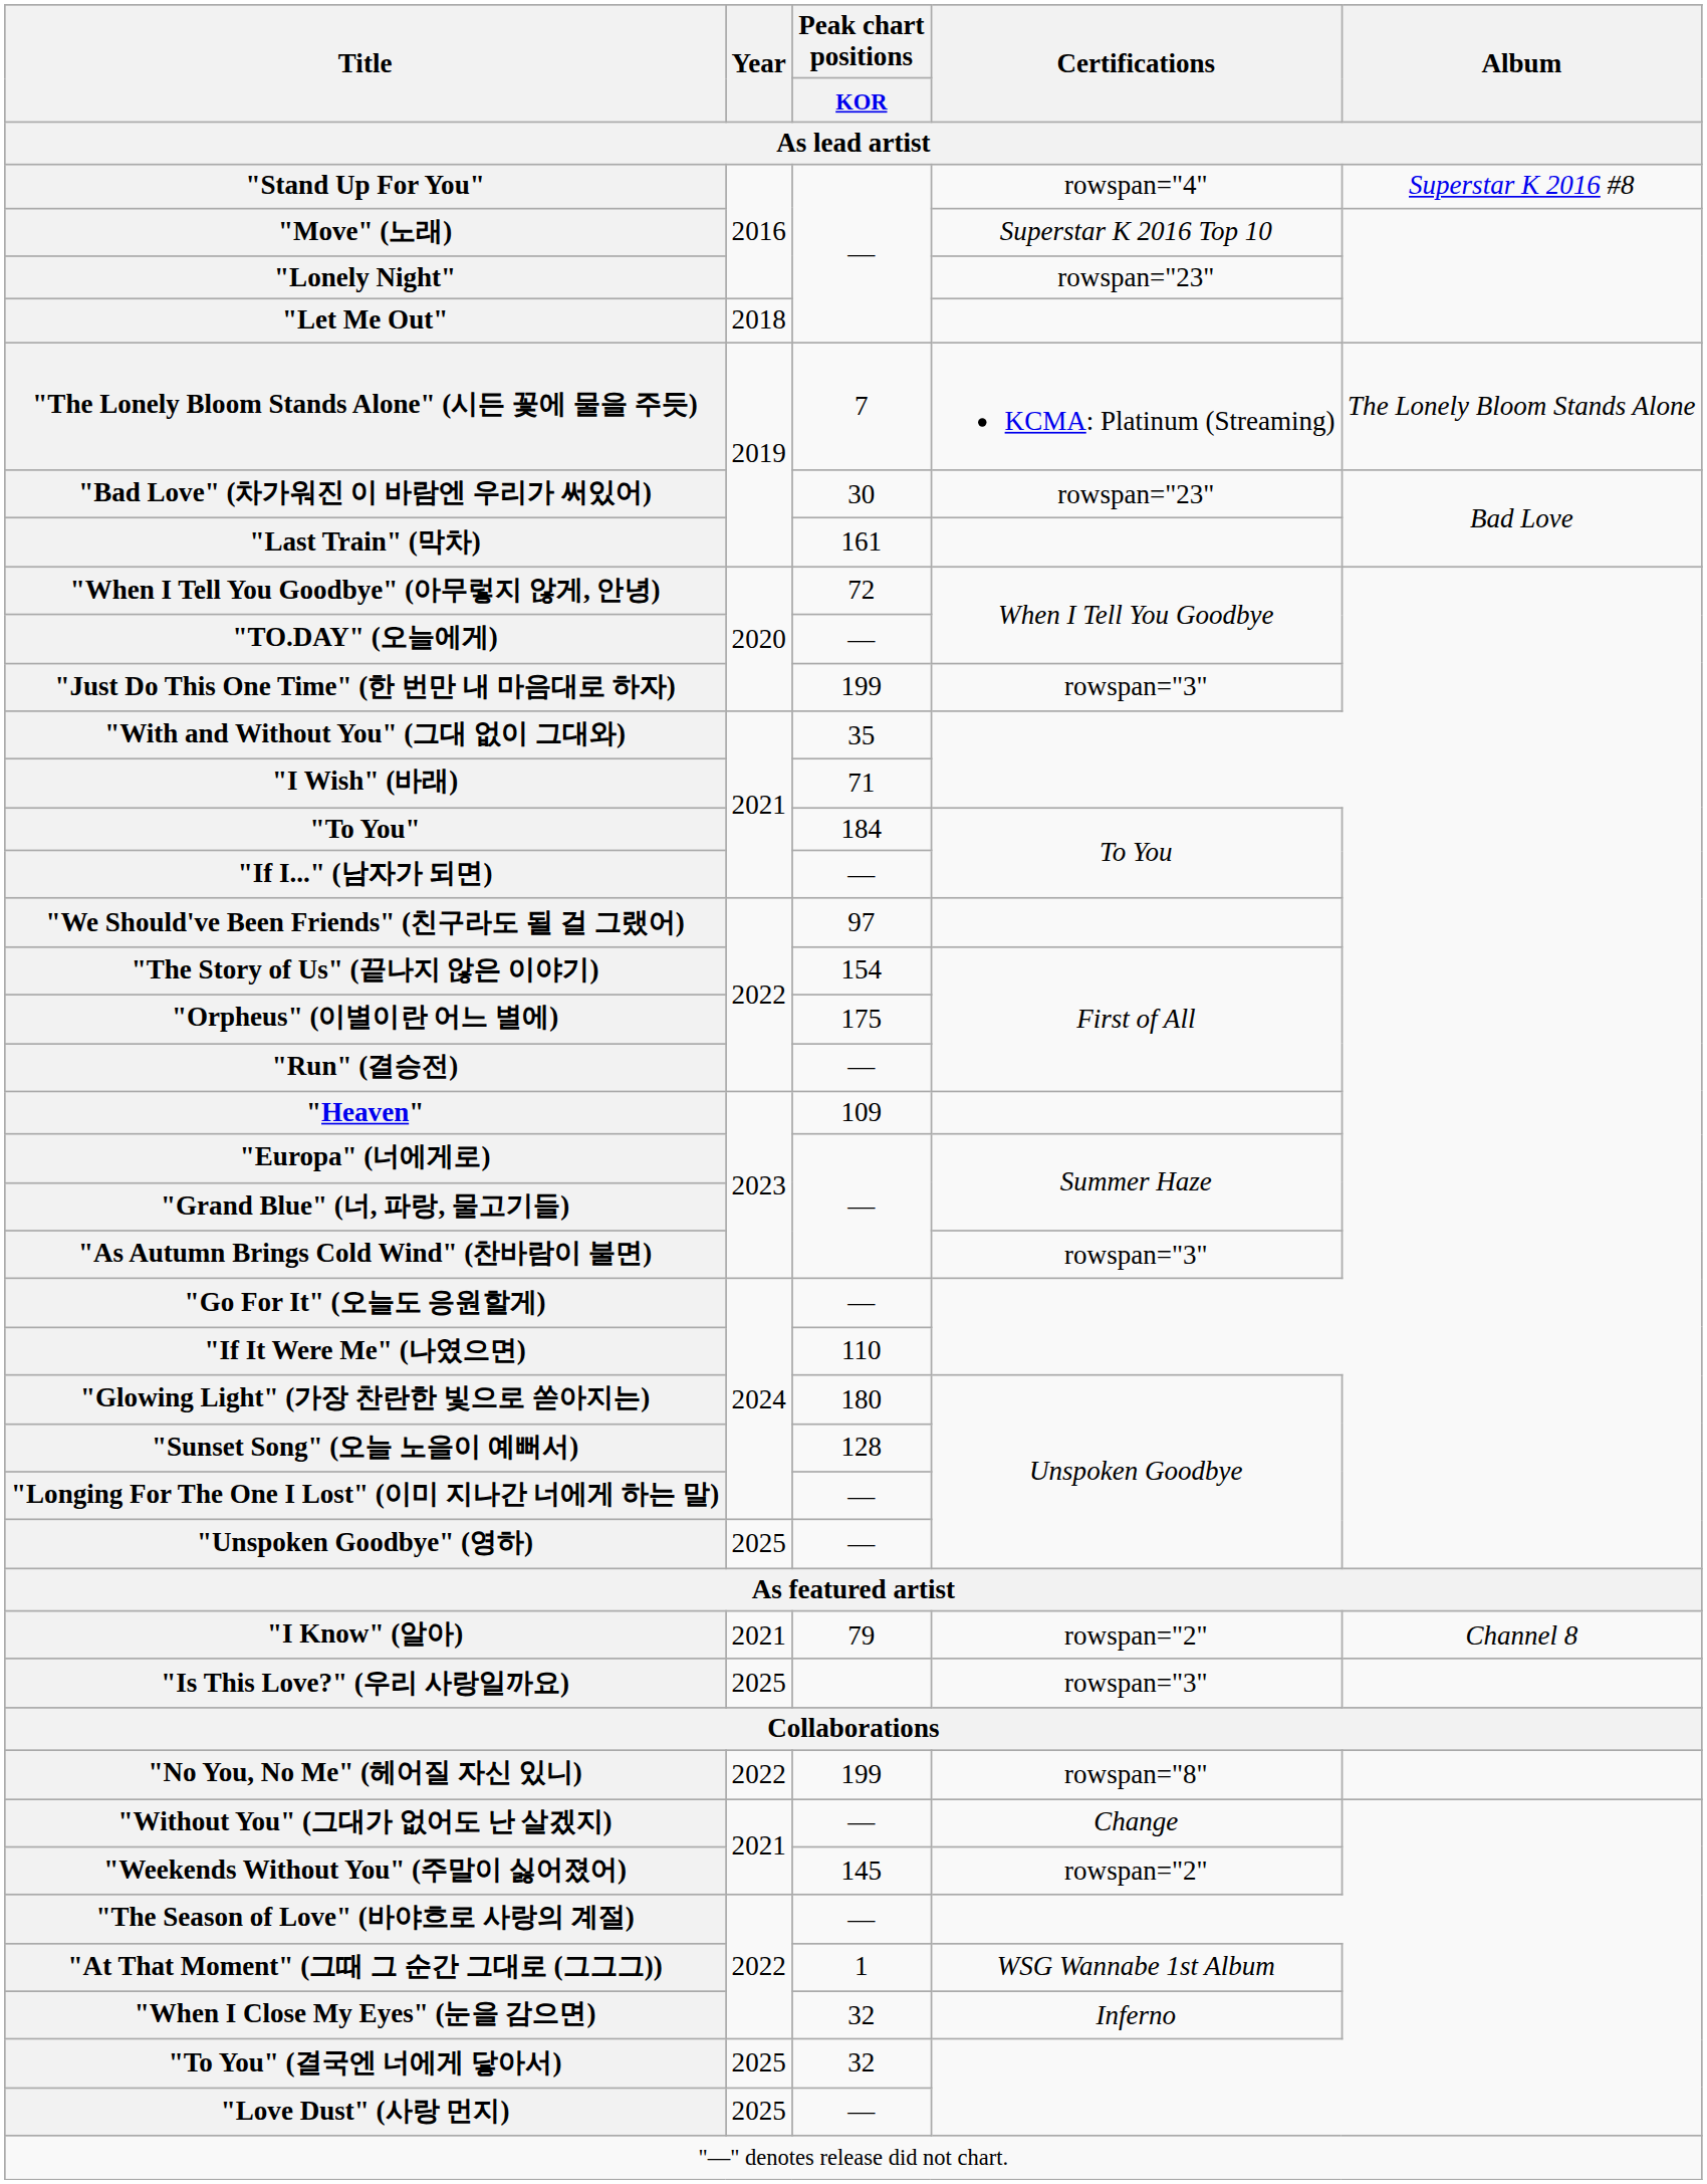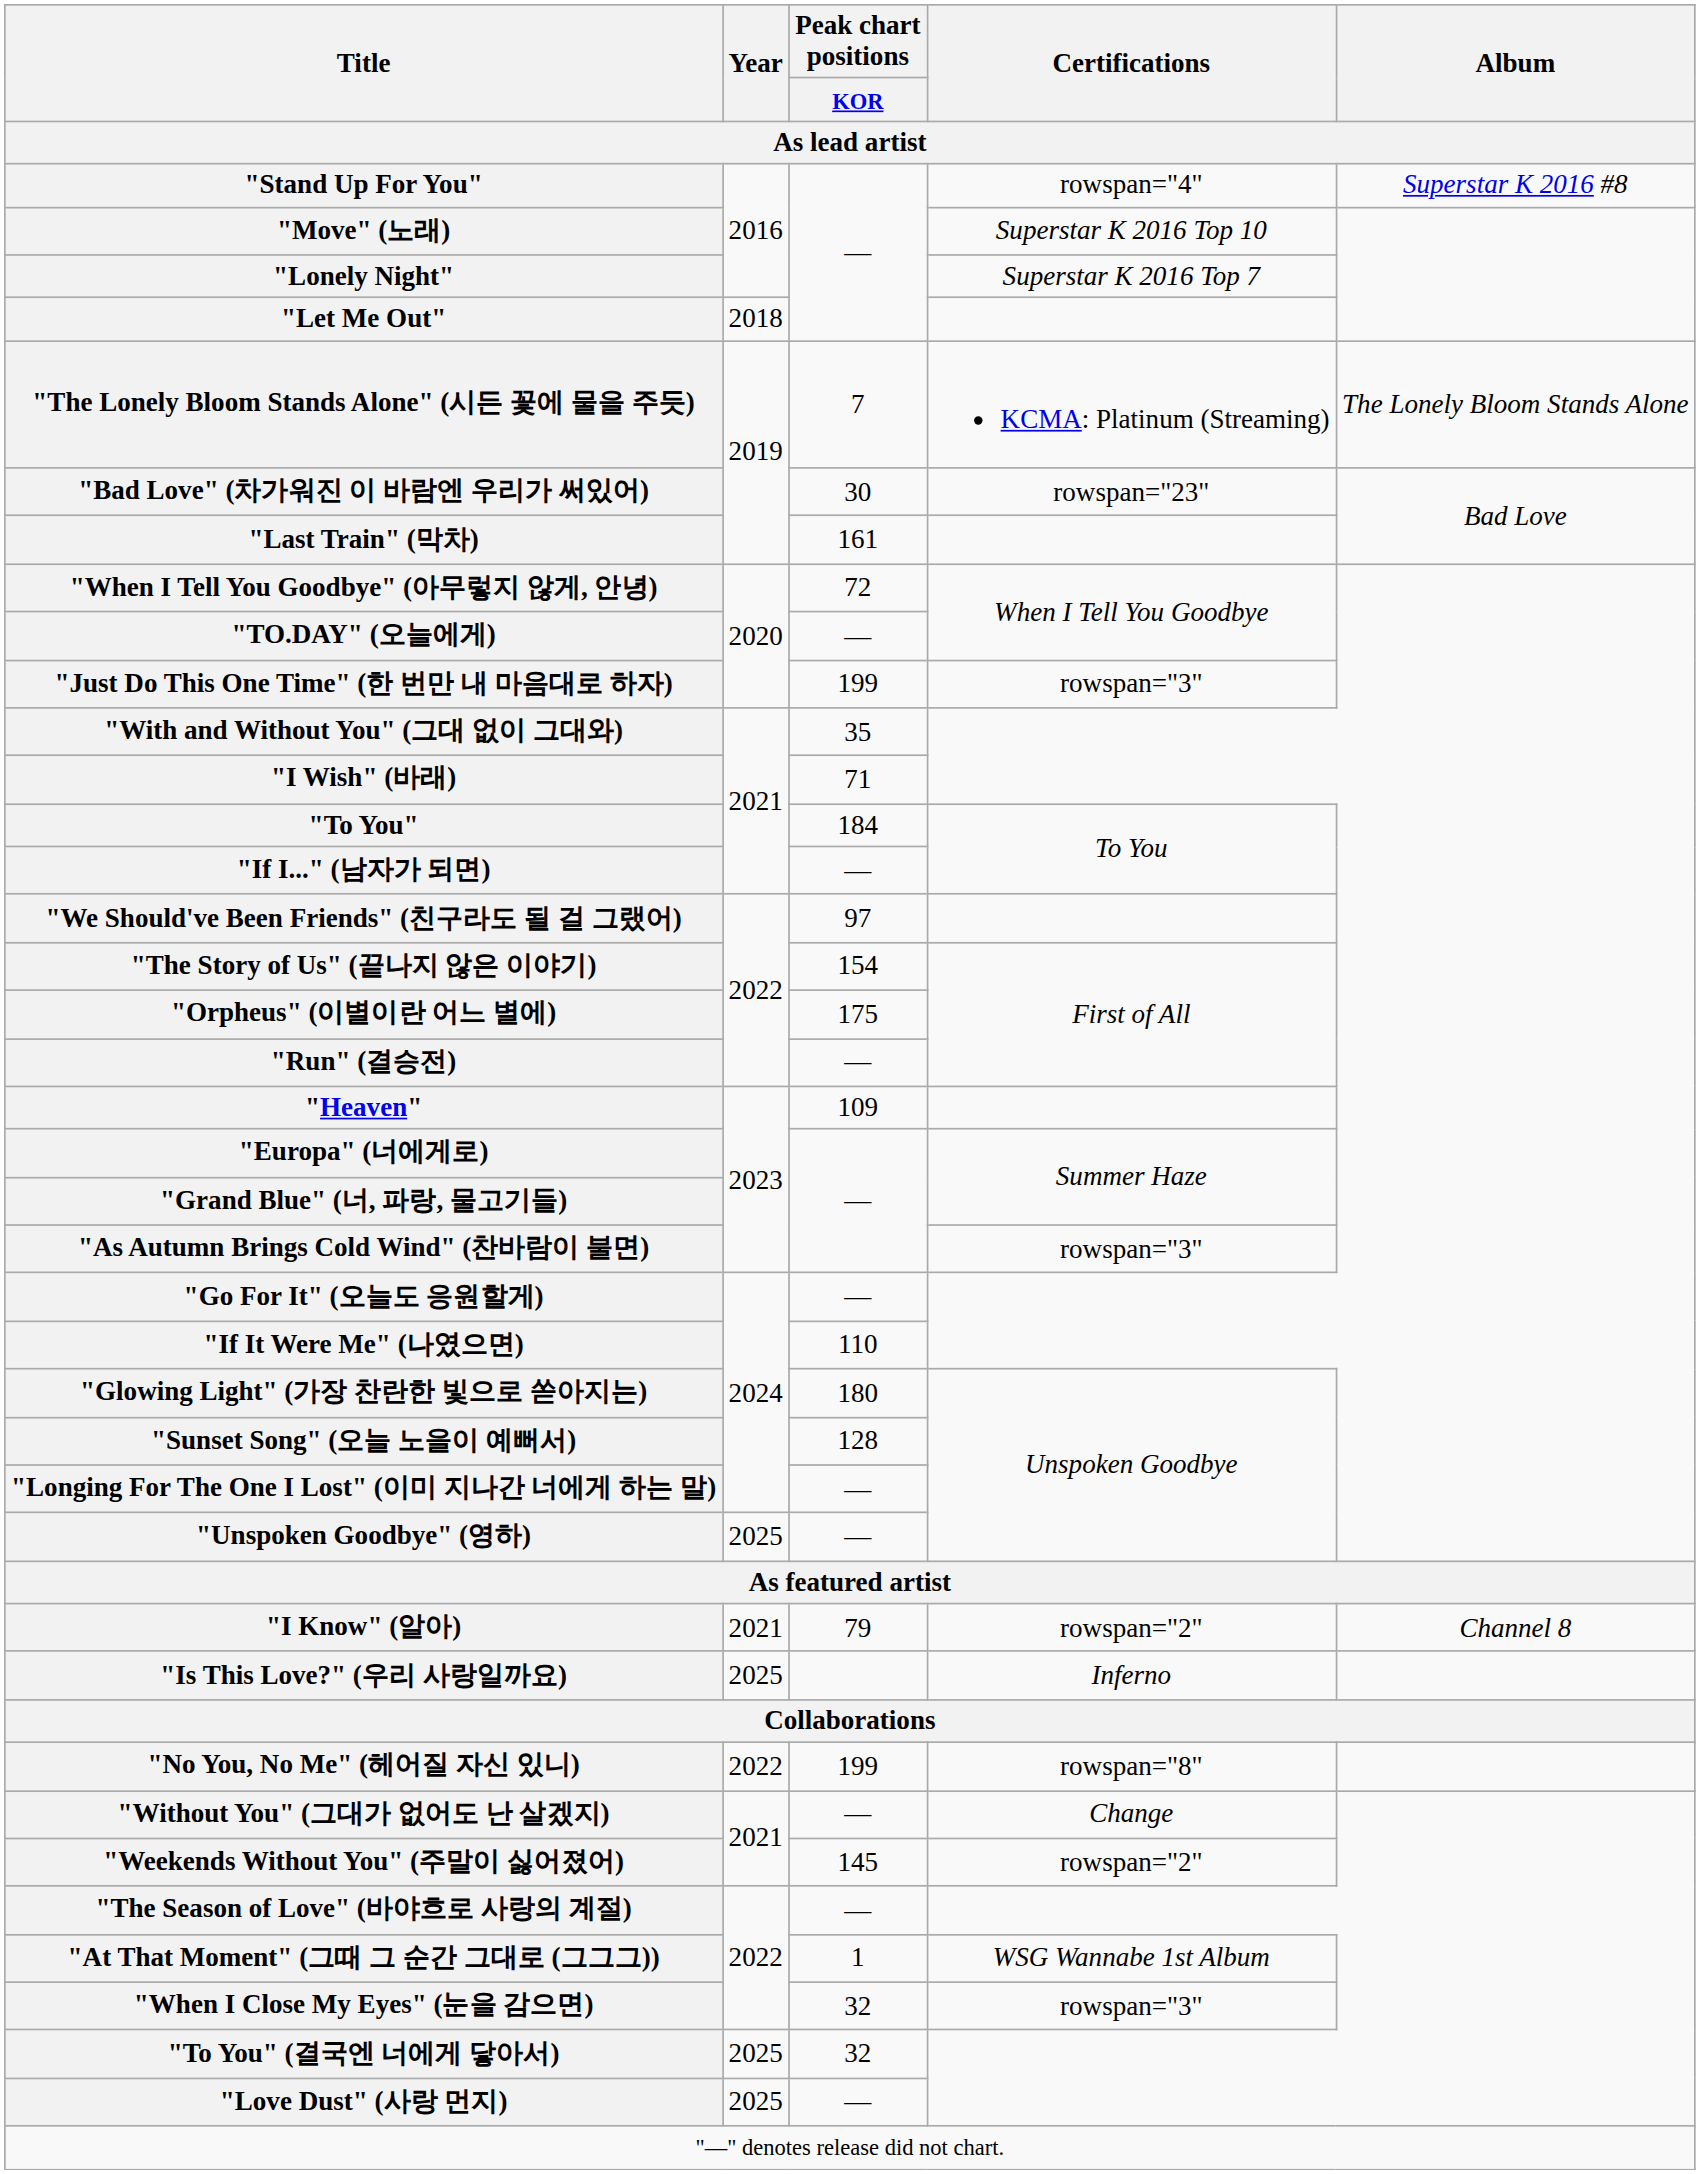"Lonely Night" | Certifications: rowspan="23" -> Superstar K 2016 Top 7
"Is This Love?" (우리 사랑일까요) | Certifications: rowspan="3" -> Inferno
"When I Close My Eyes" (눈을 감으면) | Certifications: Inferno -> rowspan="3"
